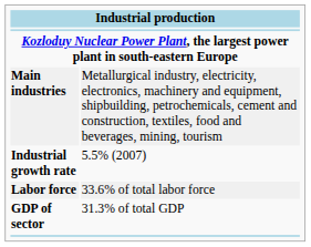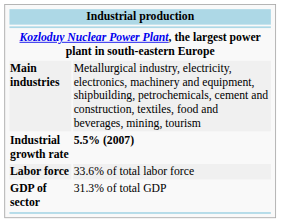Industrial growth rate | column 2: normal -> bold
